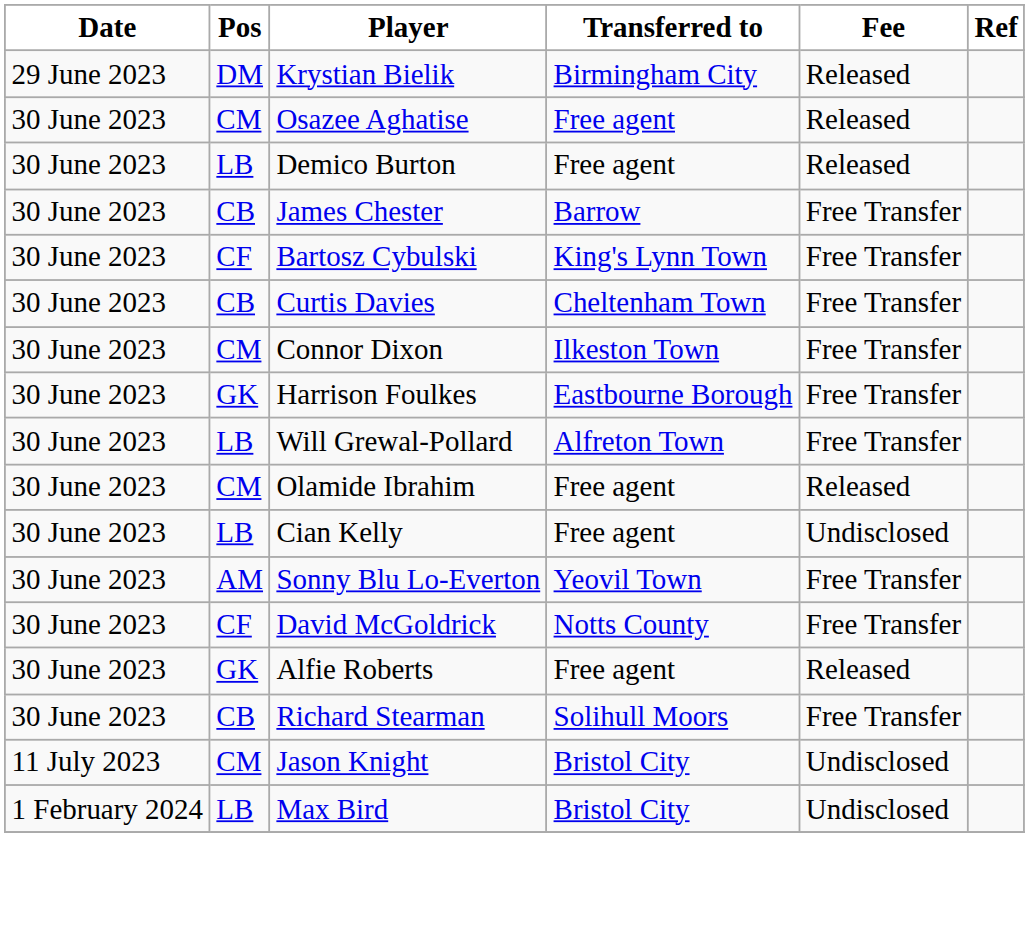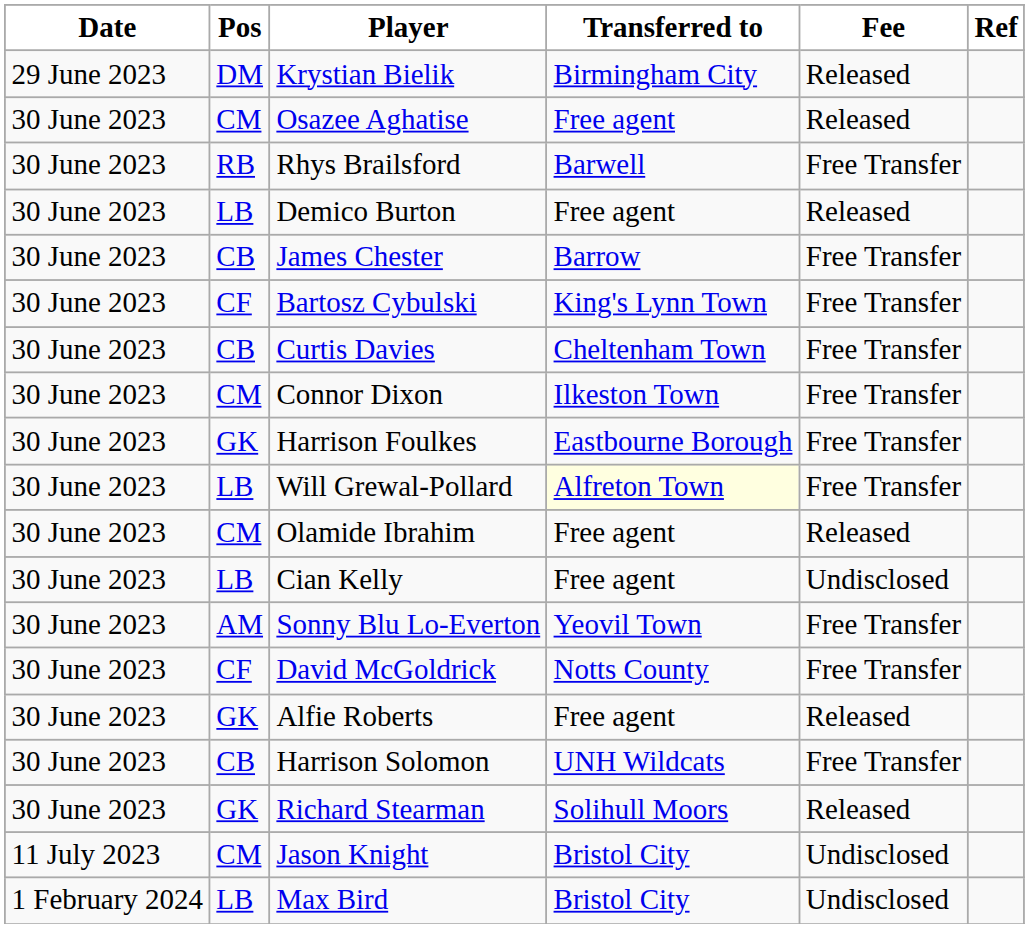+ row: 30 June 2023 | RB | Rhys Brailsford | Barwell | Free Transfer
Will Grewal-Pollard | Transferred to: no background -> lightyellow background
+ row: 30 June 2023 | CB | Harrison Solomon | UNH Wildcats | Free Transfer
Richard Stearman | Pos: CB -> GK
Richard Stearman | Fee: Free Transfer -> Released
